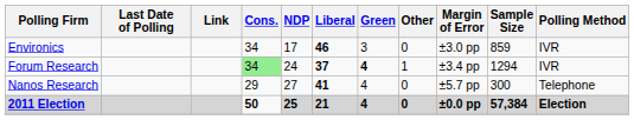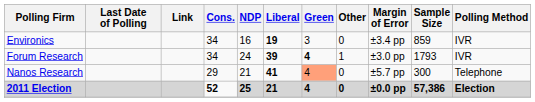Environics | NDP: 17 -> 16
Environics | Liberal: 46 -> 19
Environics | Margin of Error: ±3.0 pp -> ±3.4 pp
Forum Research | Cons.: lightgreen background -> no background
Forum Research | Liberal: 37 -> 39
Forum Research | Margin of Error: ±3.4 pp -> ±3.0 pp
Forum Research | Sample Size: 1294 -> 1793
Nanos Research | NDP: 27 -> 21
Nanos Research | Green: no background -> lightsalmon background
2011 Election | Cons.: 50 -> 52
2011 Election | Sample Size: 57,384 -> 57,386
